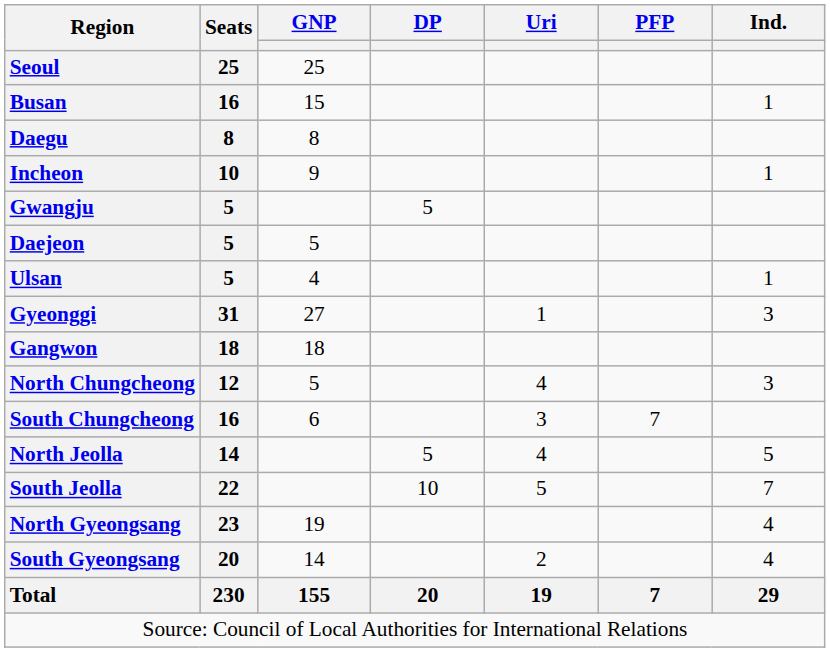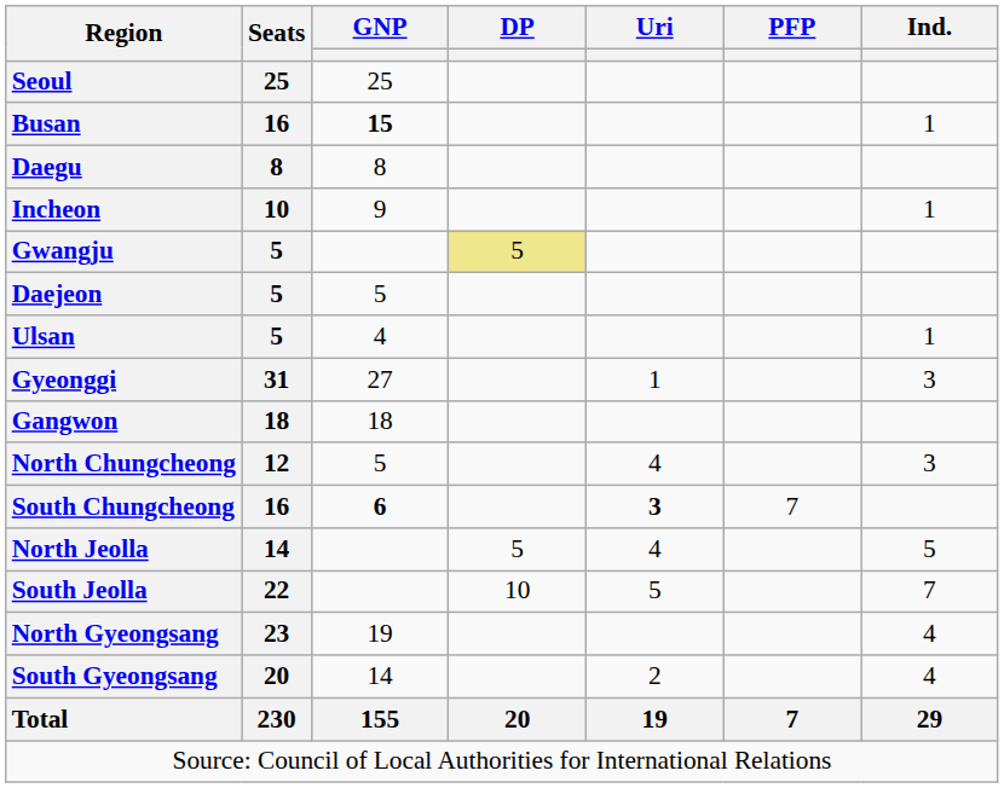Busan | GNP: normal -> bold
Gwangju | DP: no background -> khaki background
South Chungcheong | GNP: normal -> bold
South Chungcheong | Uri: normal -> bold
